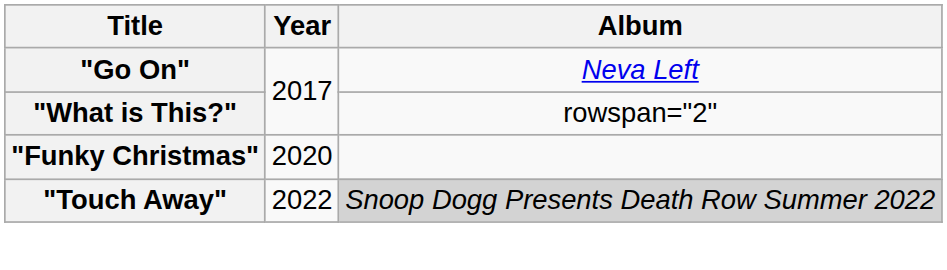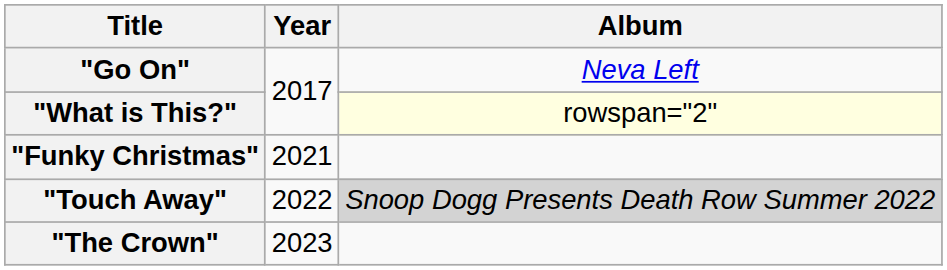"What is This?" | Album: no background -> lightyellow background
"Funky Christmas" | Year: 2020 -> 2021
+ row: "The Crown" | 2023
